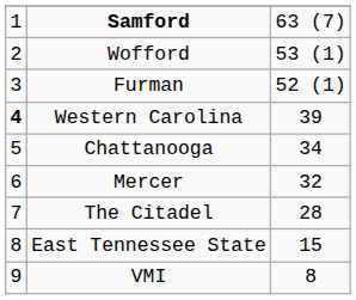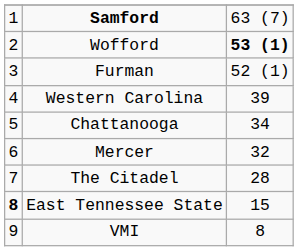Wofford | column 3: normal -> bold
Western Carolina | column 1: bold -> normal
East Tennessee State | column 1: normal -> bold
